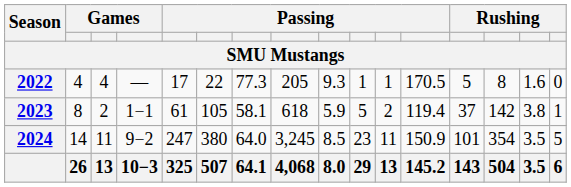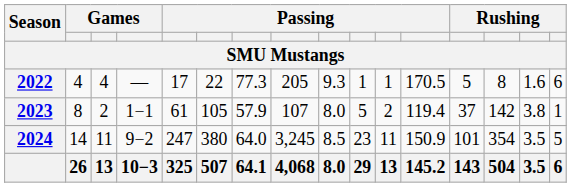2022 | column 16: 0 -> 6
2023 | column 7: 58.1 -> 57.9
2023 | column 8: 618 -> 107
2023 | column 9: 5.9 -> 8.0
